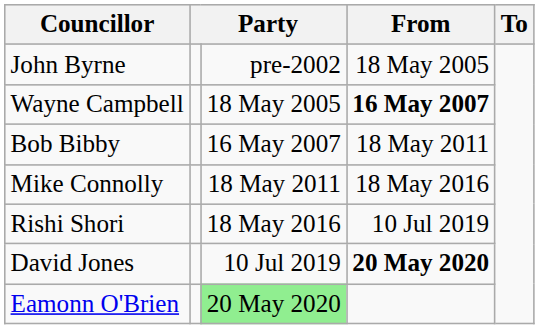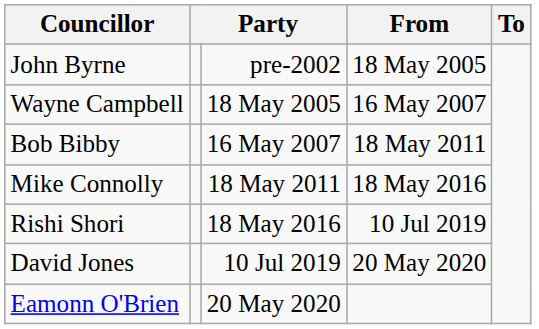Wayne Campbell | From: bold -> normal
David Jones | From: bold -> normal
Eamonn O'Brien | column 3: lightgreen background -> no background
